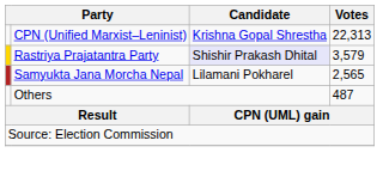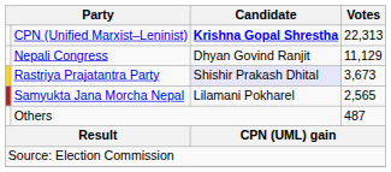CPN (Unified Marxist–Leninist) | Candidate: normal -> bold
+ row: Nepali Congress | Dhyan Govind Ranjit | 11,129
Rastriya Prajatantra Party | Votes: 3,579 -> 3,673
